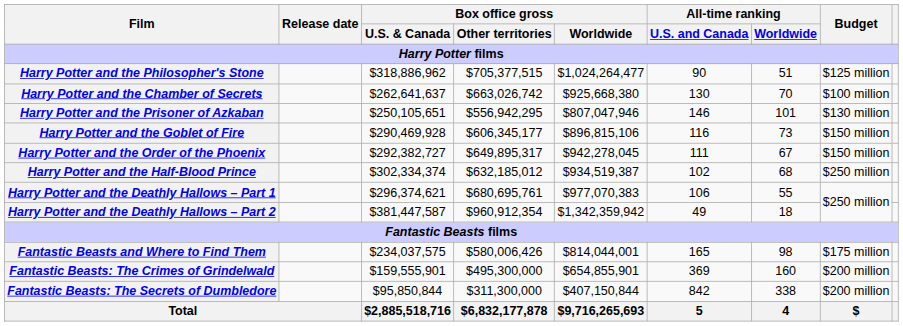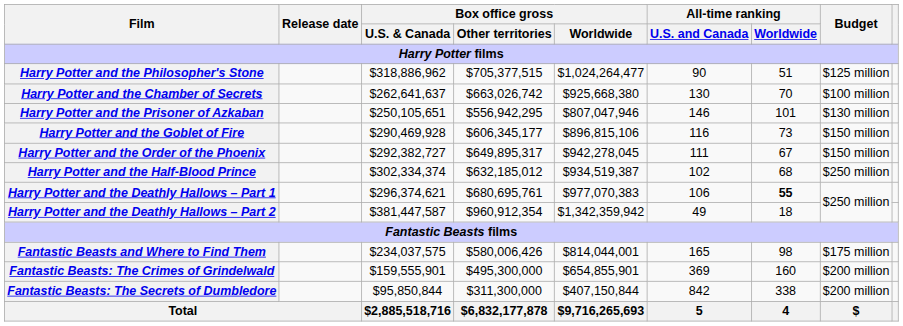Harry Potter and the Deathly Hallows – Part 1 | All-time ranking / Worldwide: normal -> bold
